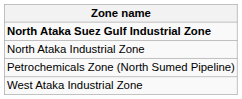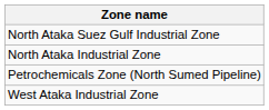row 2 | column 1: bold -> normal
